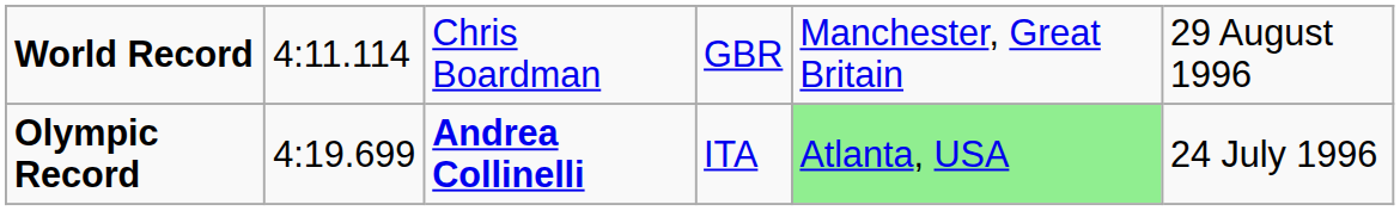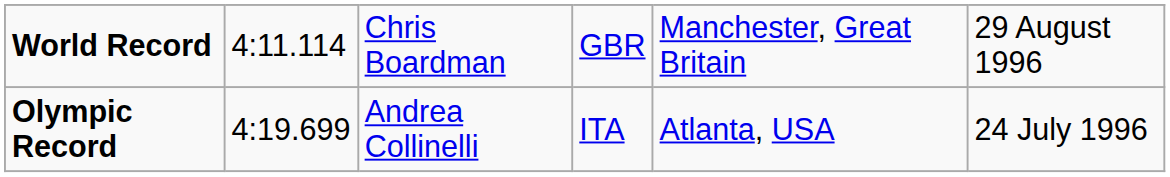Olympic Record | column 3: bold -> normal
Olympic Record | column 5: lightgreen background -> no background
